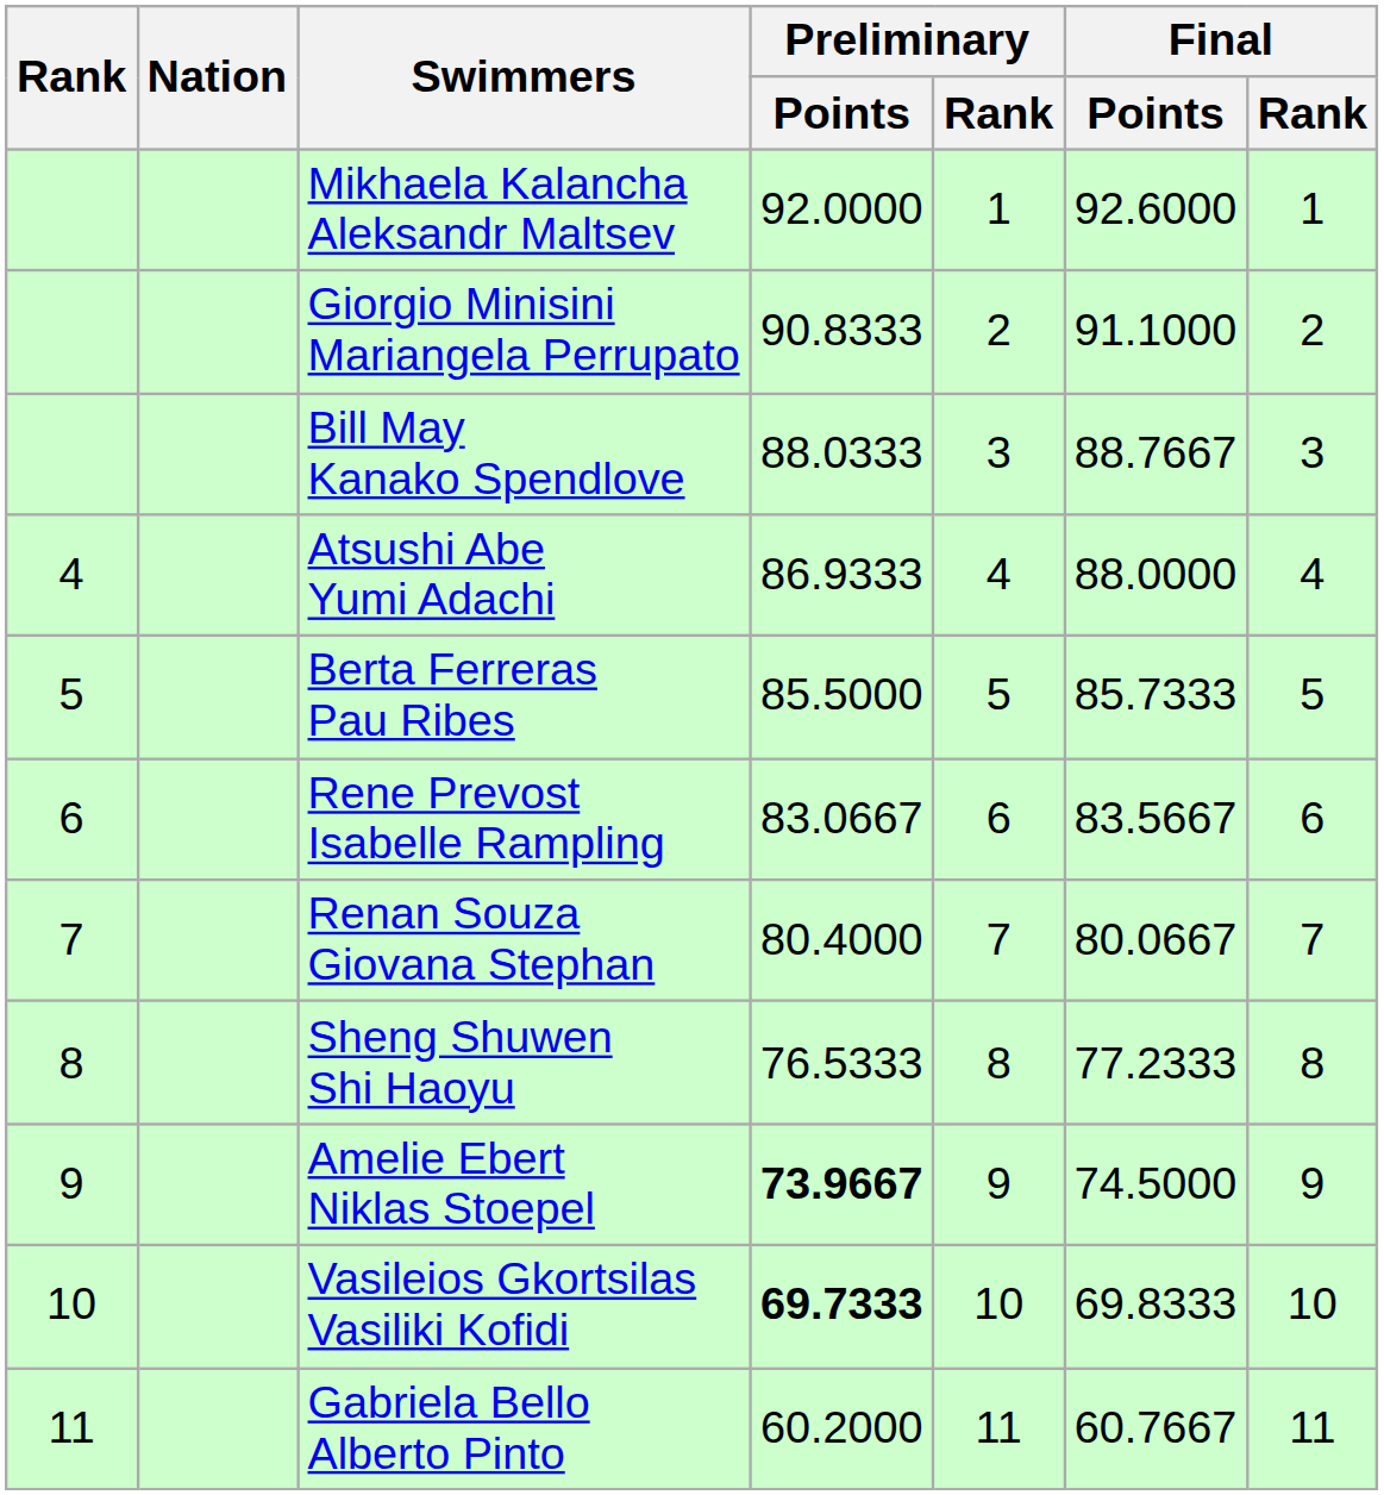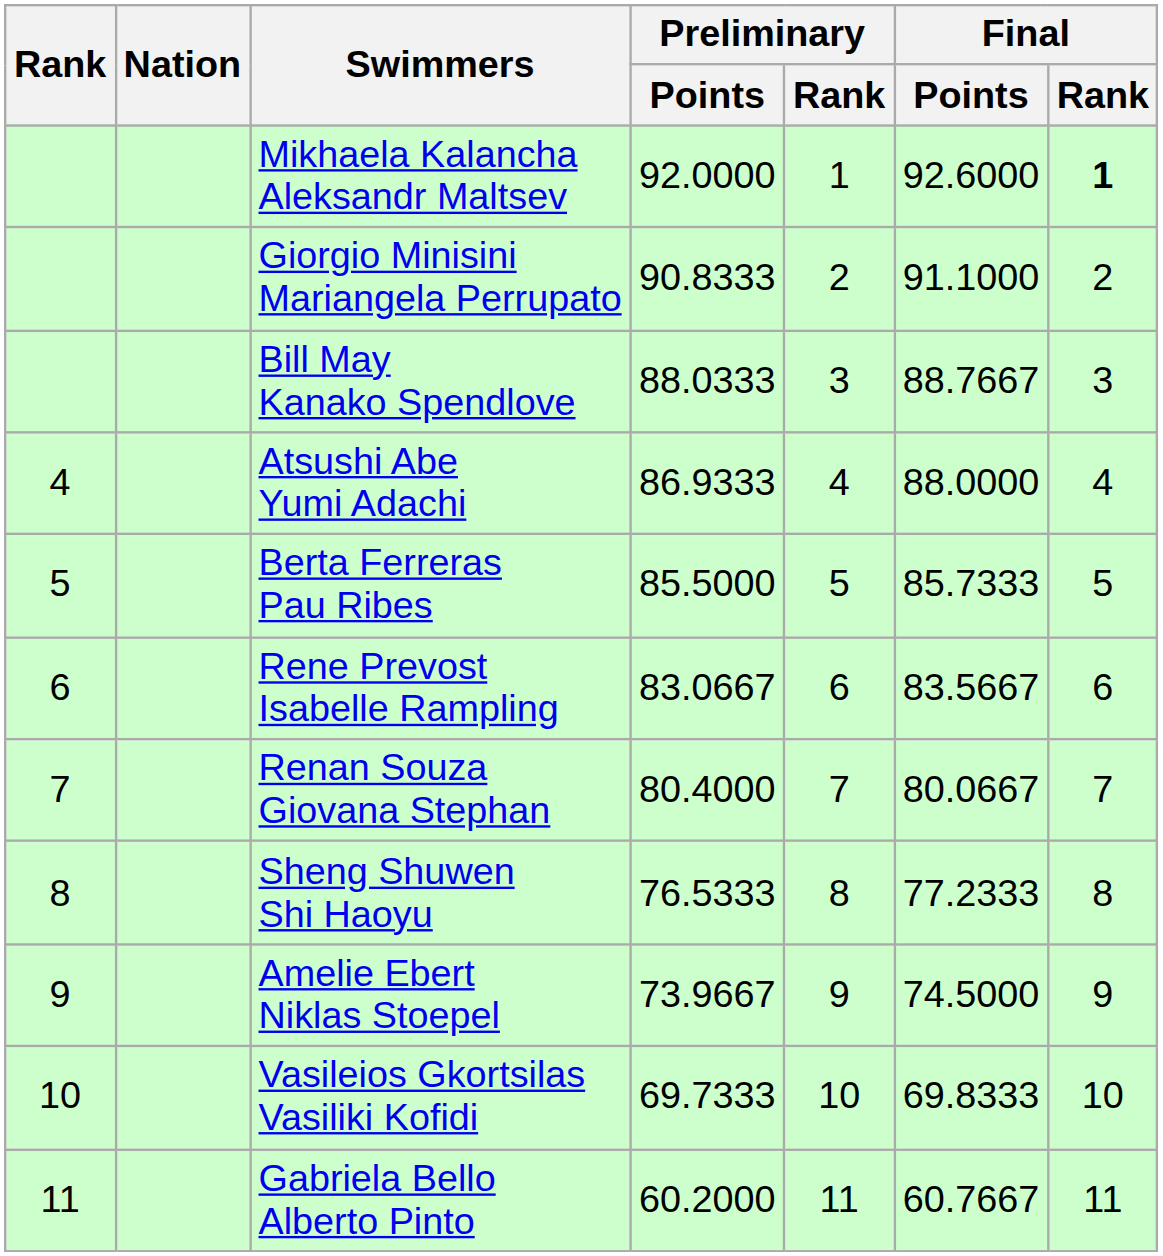Mikhaela Kalancha Aleksandr Maltsev | Final / Rank: normal -> bold
Amelie Ebert Niklas Stoepel | Preliminary / Points: bold -> normal
Vasileios Gkortsilas Vasiliki Kofidi | Preliminary / Points: bold -> normal
